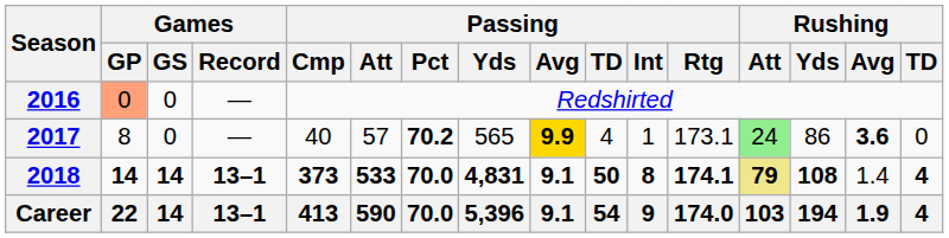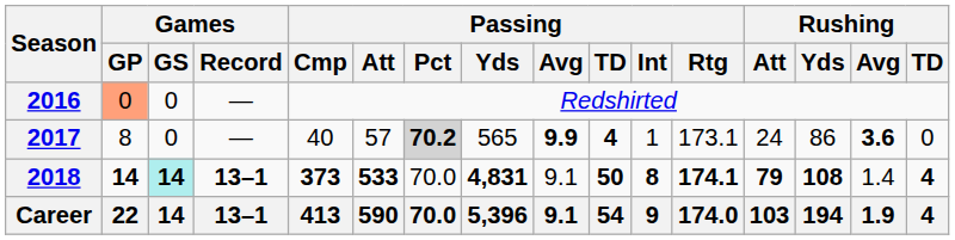2017 | Passing / Pct: no background -> lightgrey background
2017 | Passing / Avg: gold background -> no background
2017 | Passing / TD: normal -> bold
2017 | Rushing / Att: lightgreen background -> no background
2018 | Games / GS: no background -> paleturquoise background
2018 | Passing / Pct: bold -> normal
2018 | Passing / Avg: bold -> normal
2018 | Rushing / Att: khaki background -> no background
